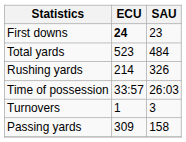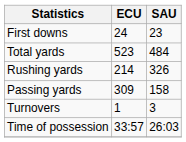First downs | ECU: bold -> normal
rows swapped: Passing yards <-> Time of possession
